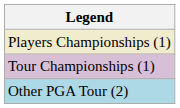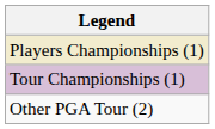row 4 | column 1: lightblue background -> no background
